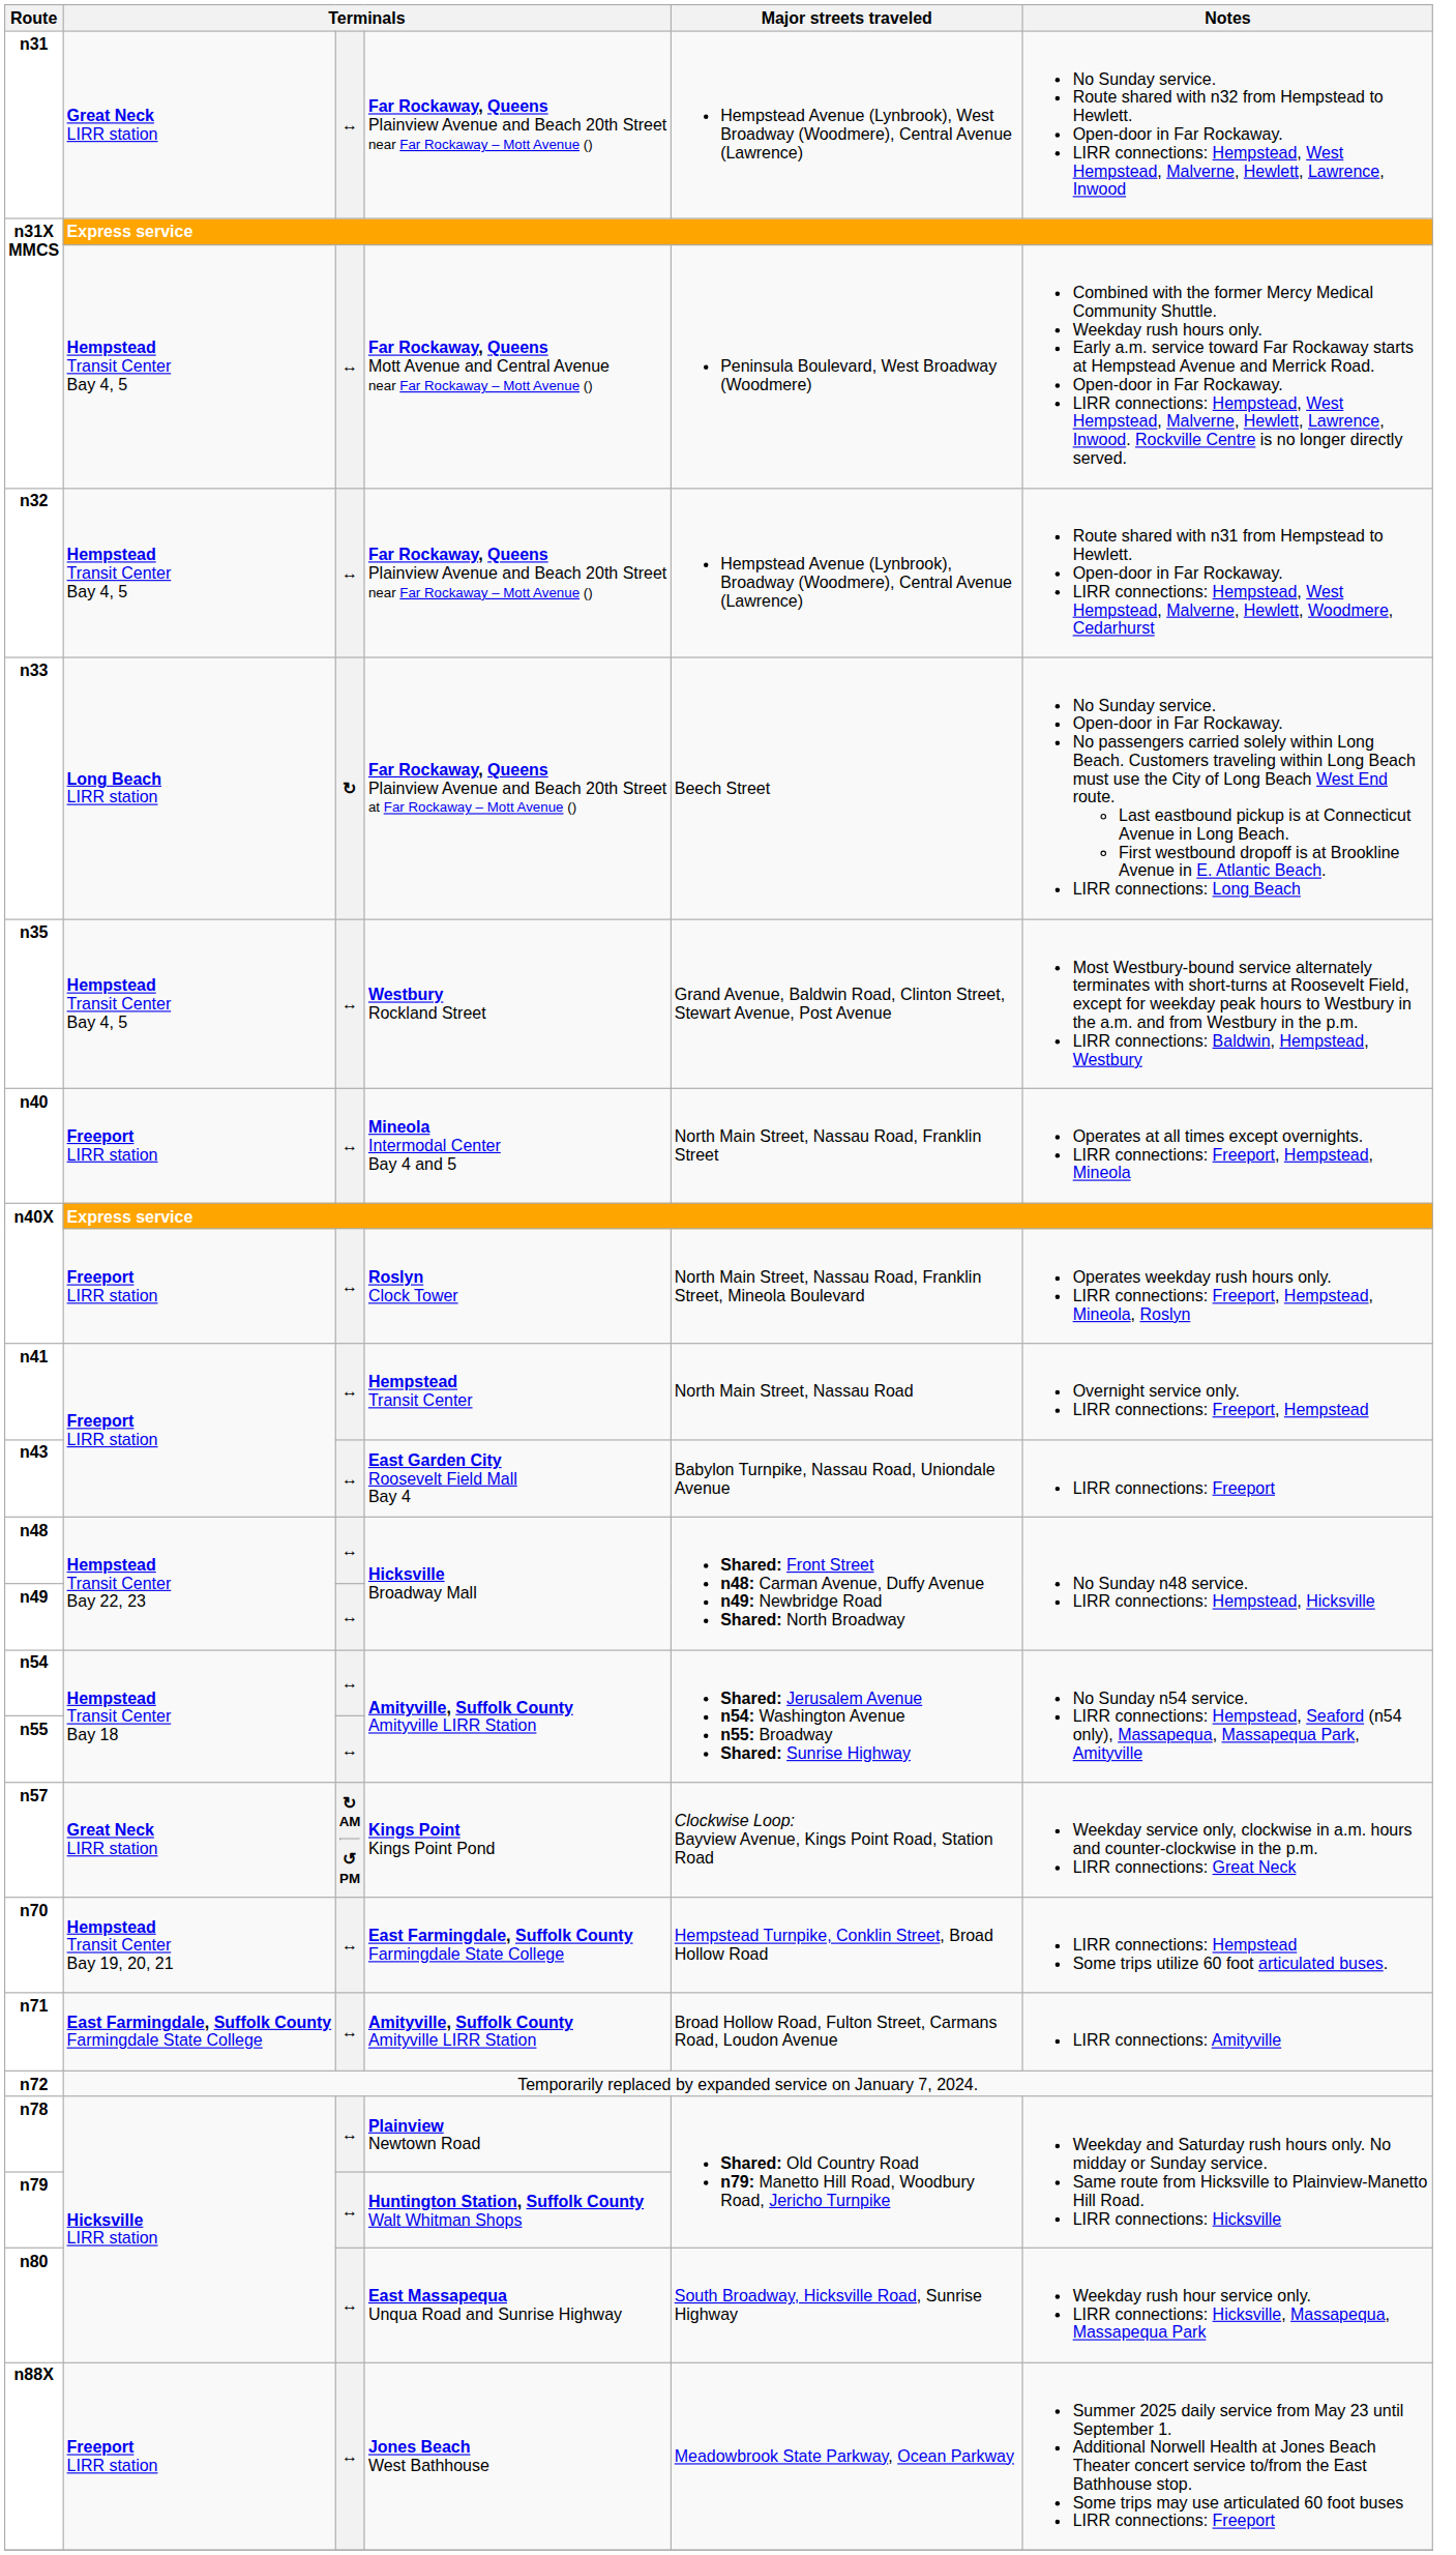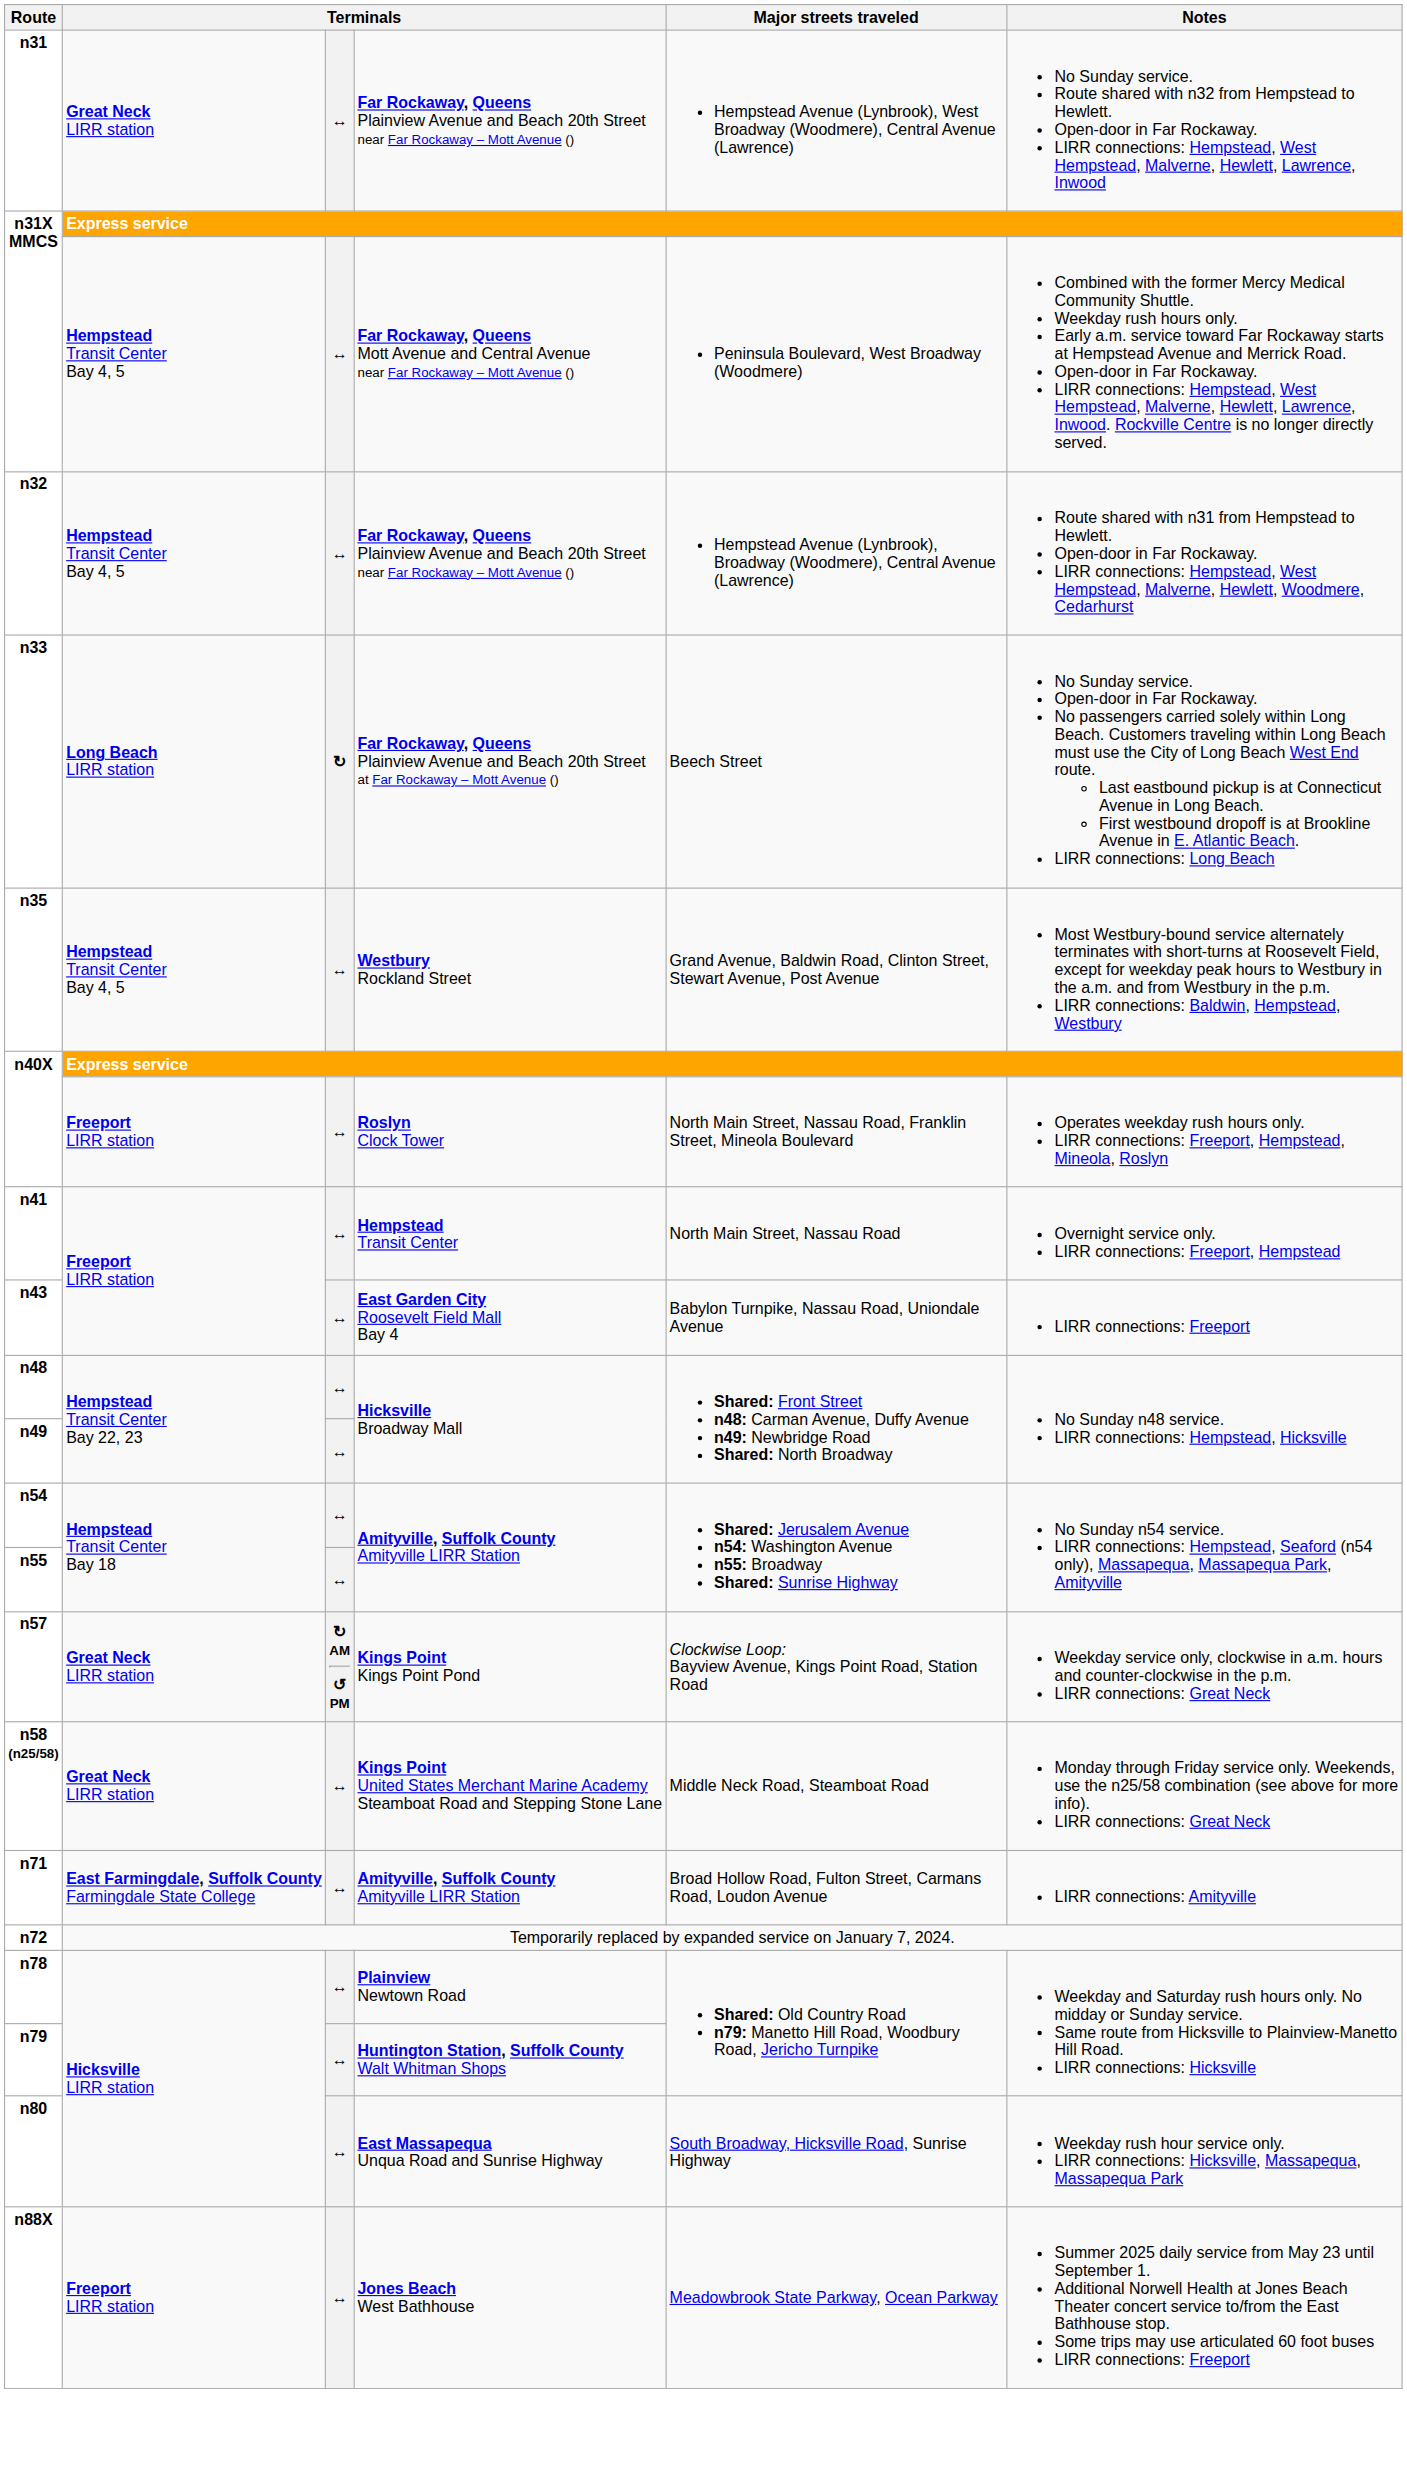- row: n40 | Freeport LIRR station | ↔ | Mineola Intermodal Center Bay 4 and 5 | North Main Street, Nassau Road, Franklin Street | Operates at all times except overnights. LIRR connections: Freeport, Hempstead, Mineola
+ row: n58 (n25/58) | Great Neck LIRR station | ↔ | Kings Point United States Merchant Marine Academy Steamboat Road and Stepping Stone Lane | Middle Neck Road, Steamboat Road | Monday through Friday service only. Weekends, use the n25/58 combination (see above for more info). LIRR connections: Great Neck
- row: n70 | Hempstead Transit Center Bay 19, 20, 21 | ↔ | East Farmingdale, Suffolk County Farmingdale State College | Hempstead Turnpike, Conklin Street, Broad Hollow Road | LIRR connections: Hempstead Some trips utilize 60 foot articulated buses.
